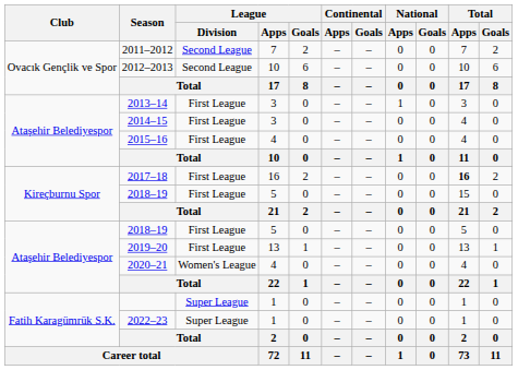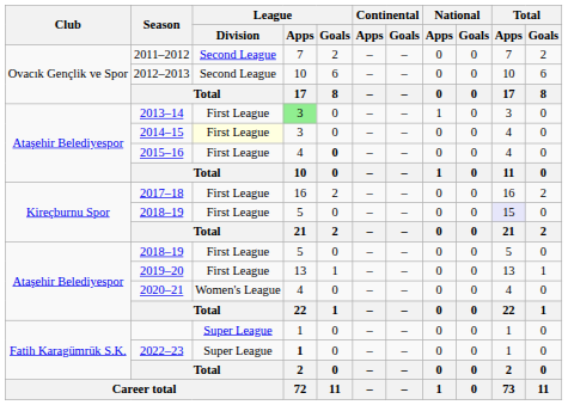2013–14 | League / Apps: no background -> lightgreen background
2014–15 | League / Division: no background -> lightyellow background
2015–16 | League / Goals: normal -> bold
2017–18 | Total / Apps: bold -> normal
Kireçburnu Spor / 2018–19 | Total / Apps: no background -> lavender background
2022–23 | League / Apps: normal -> bold
